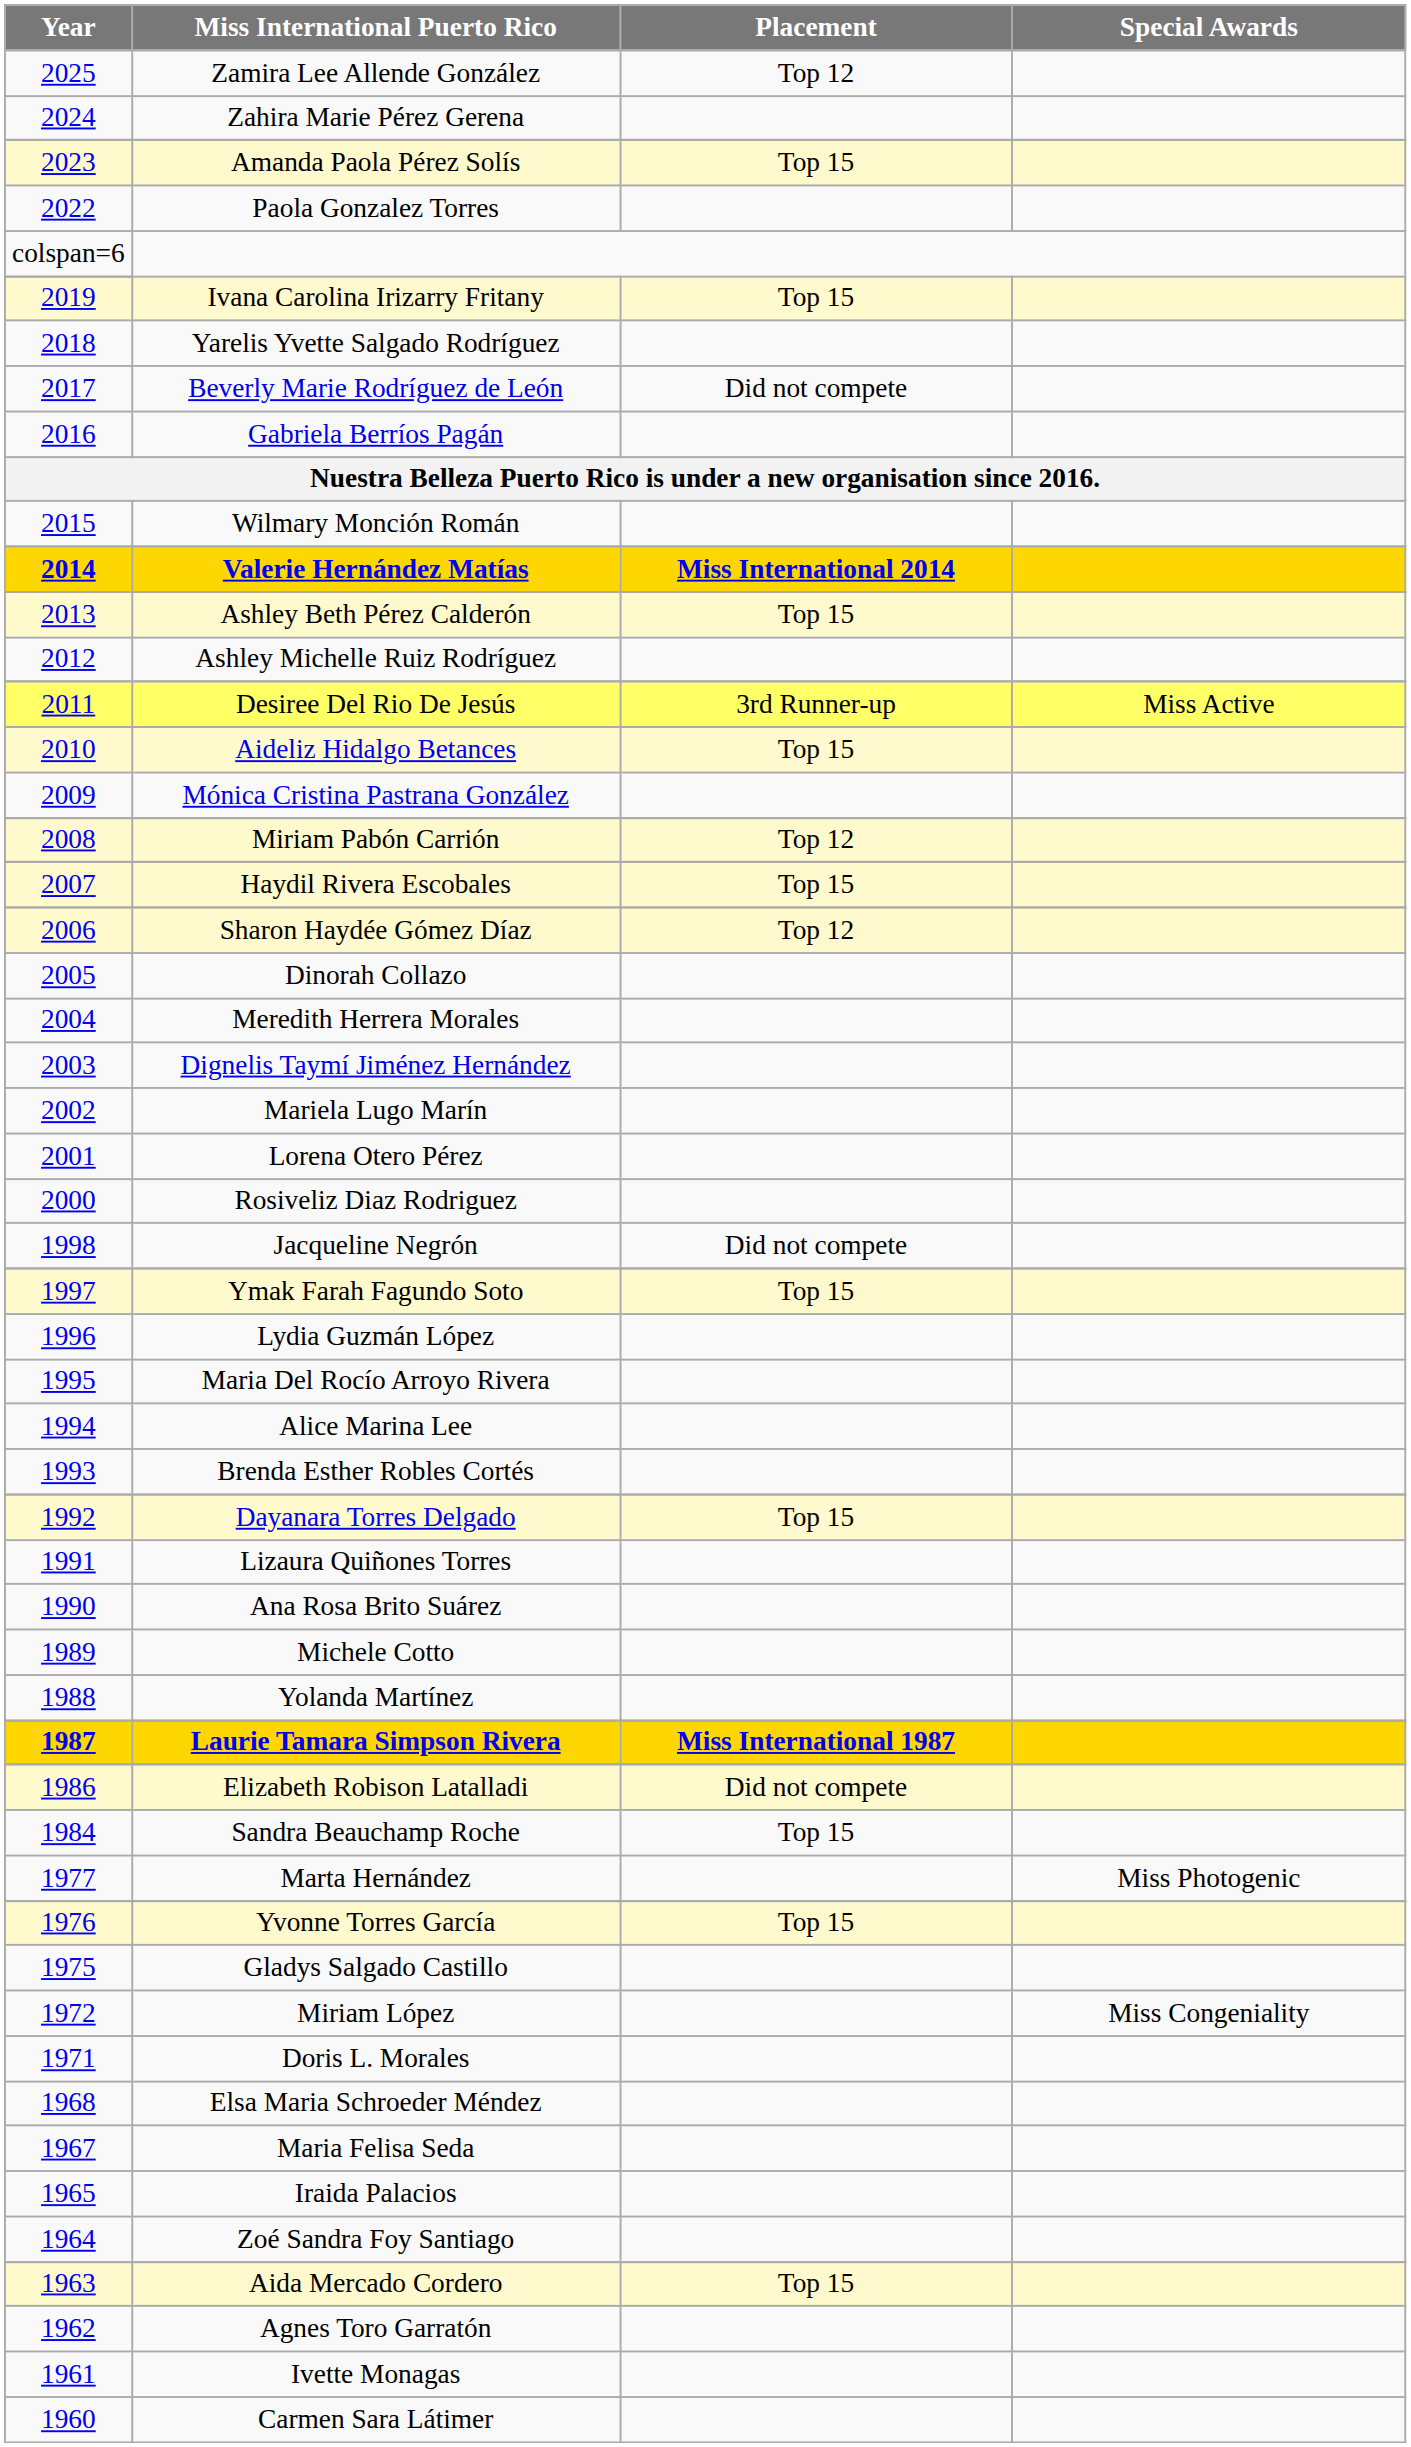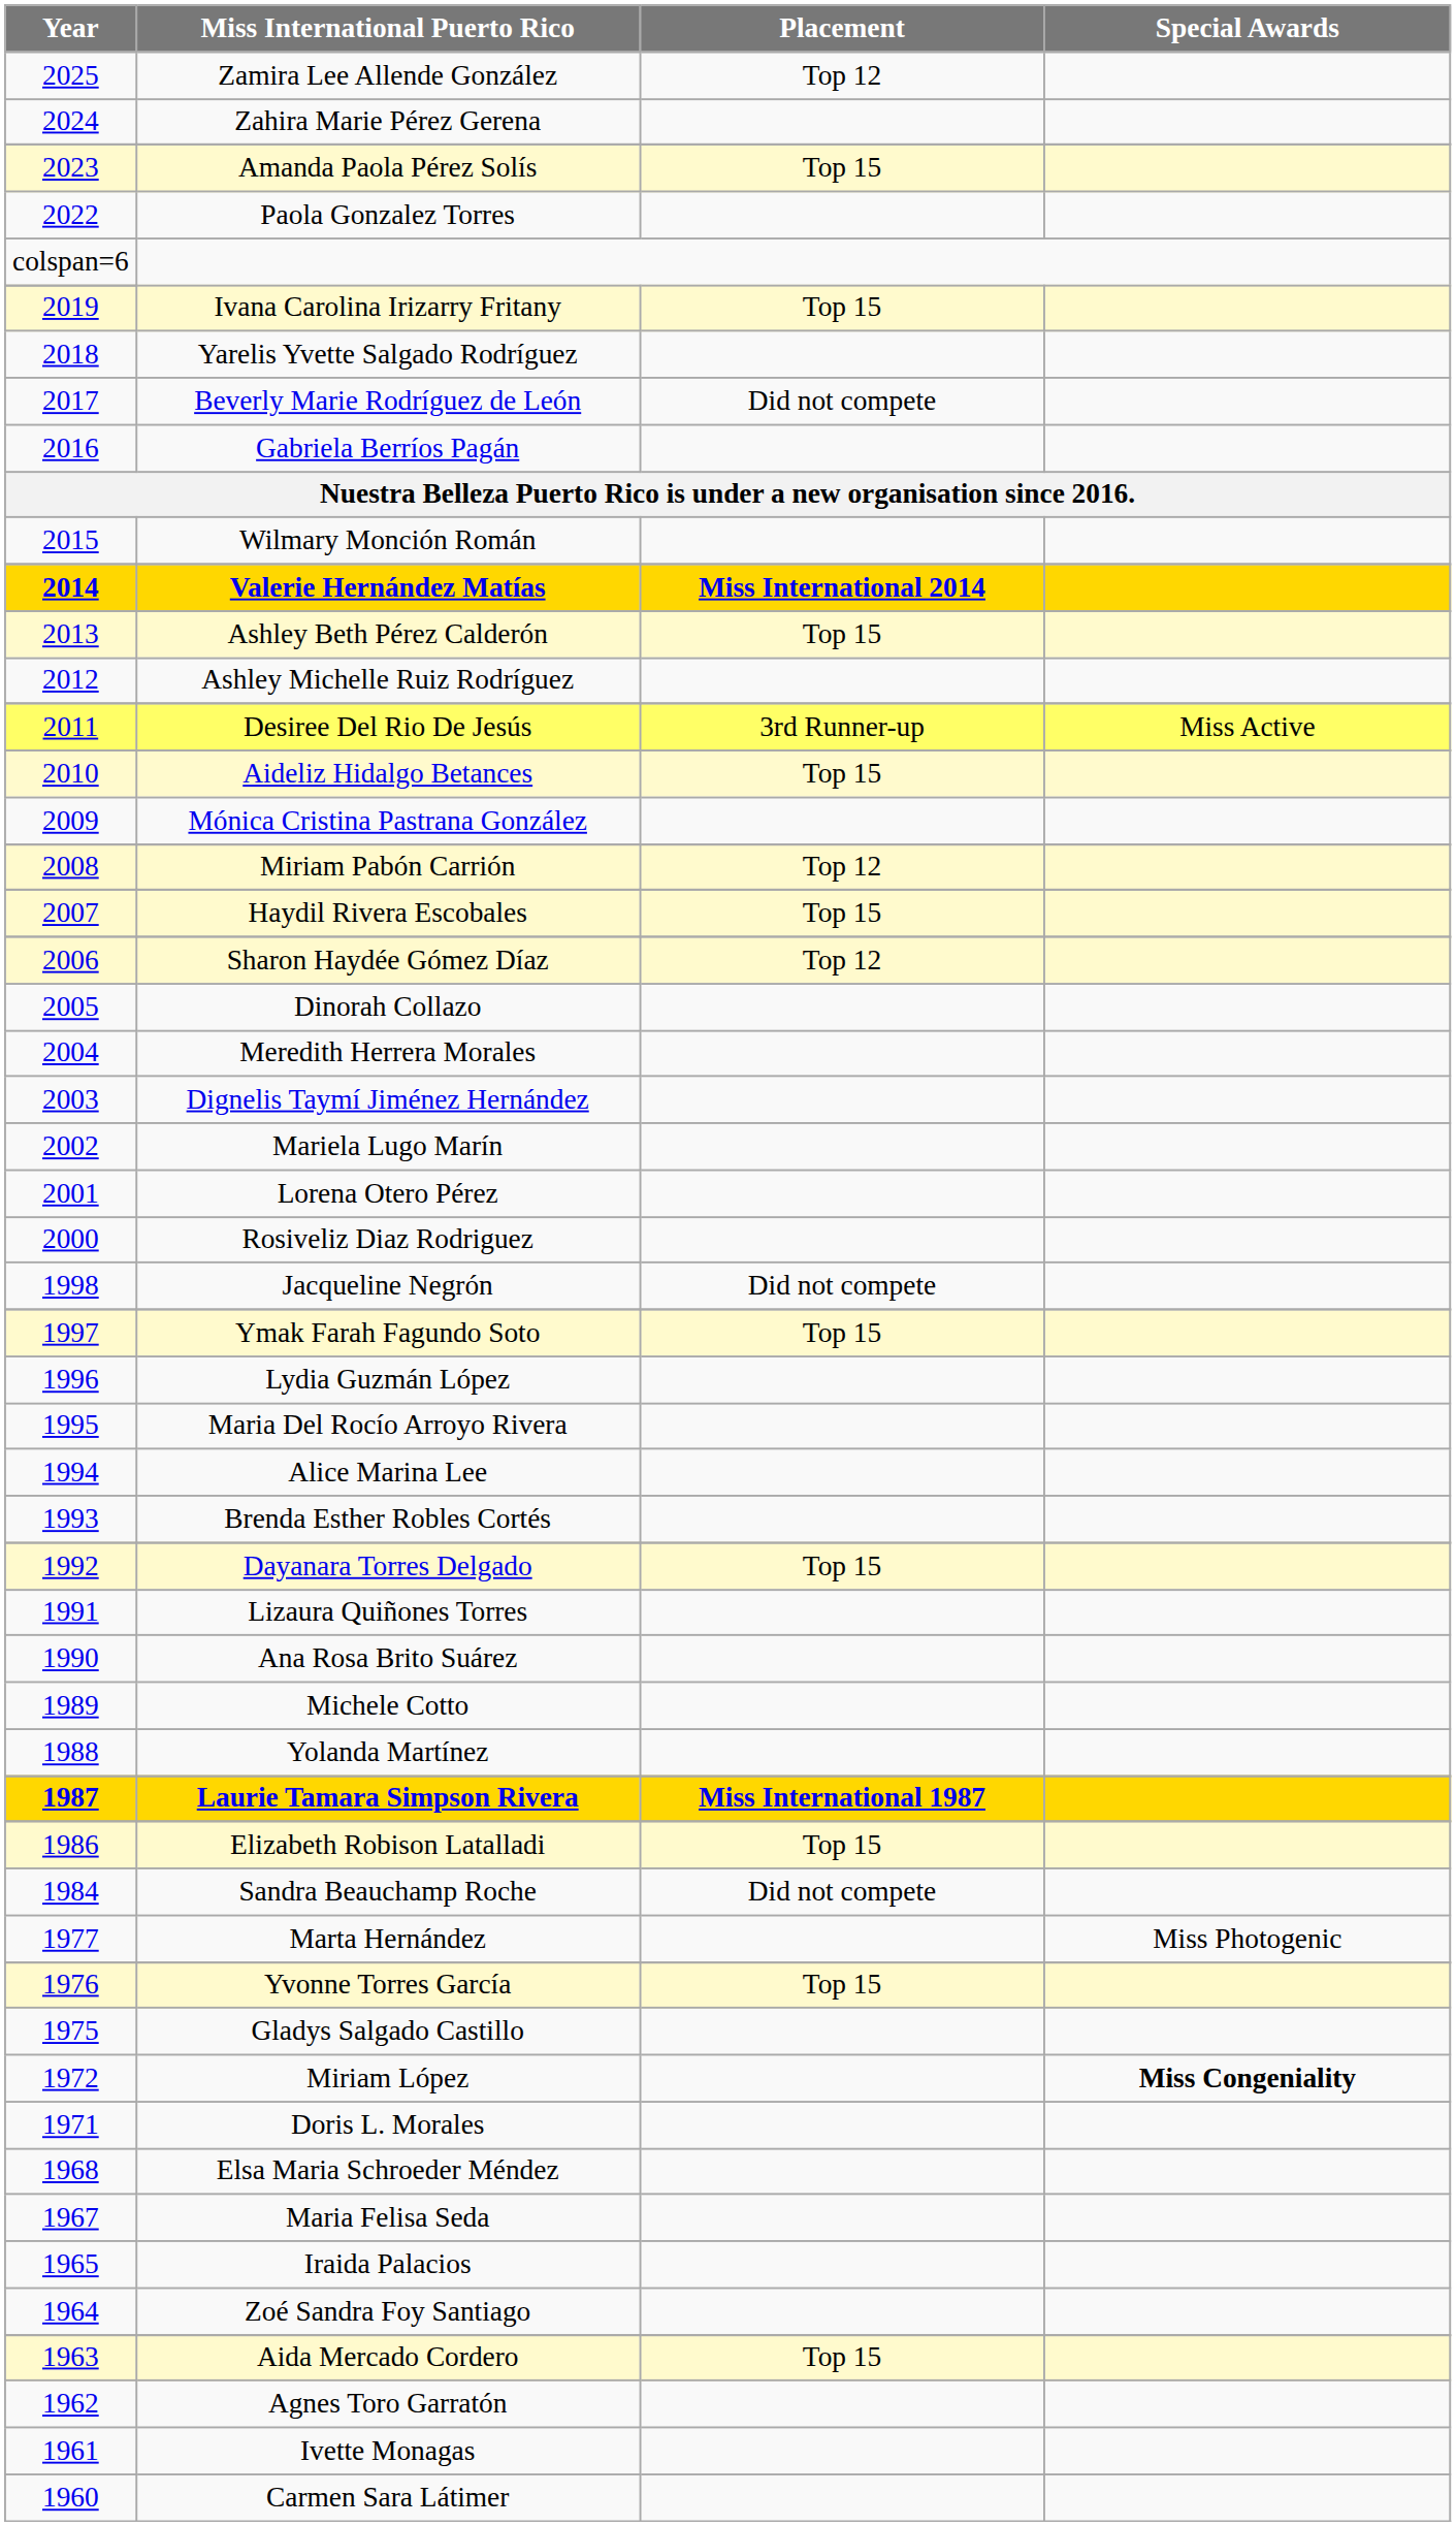Elizabeth Robison Latalladi | Placement: Did not compete -> Top 15
Sandra Beauchamp Roche | Placement: Top 15 -> Did not compete
Miriam López | Special Awards: normal -> bold
